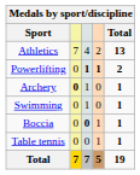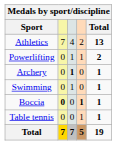Powerlifting | column 3: bold -> normal
Powerlifting | column 4: bold -> normal
Archery | column 2: bold -> normal
Archery | column 3: normal -> bold
Boccia | column 2: normal -> bold
Boccia | column 3: bold -> normal
Boccia | column 4: normal -> bold
